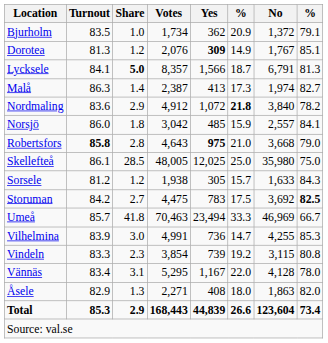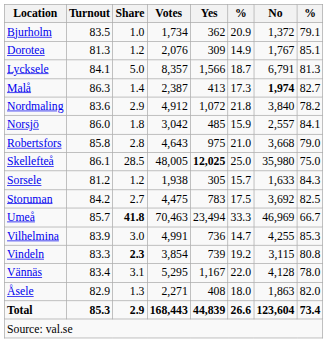Dorotea | Yes: bold -> normal
Lycksele | Share: bold -> normal
Malå | No: normal -> bold
Nordmaling | column 6: bold -> normal
Robertsfors | Turnout: bold -> normal
Robertsfors | Yes: bold -> normal
Skellefteå | Yes: normal -> bold
Storuman | column 8: bold -> normal
Umeå | Share: normal -> bold
Vindeln | Share: normal -> bold
